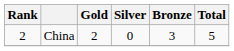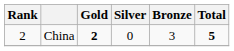China | Gold: normal -> bold
China | Total: normal -> bold
